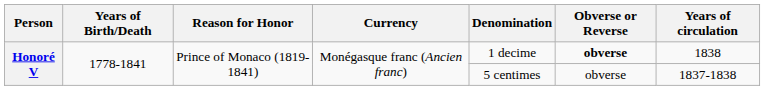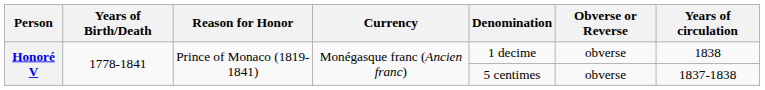row 2 | Obverse or Reverse: bold -> normal
